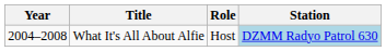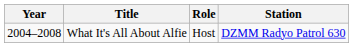row 2 | Station: lightblue background -> no background
